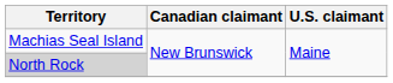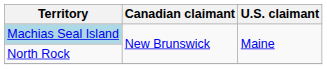Machias Seal Island | Territory: no background -> lightblue background
North Rock | Territory: lightgrey background -> no background
